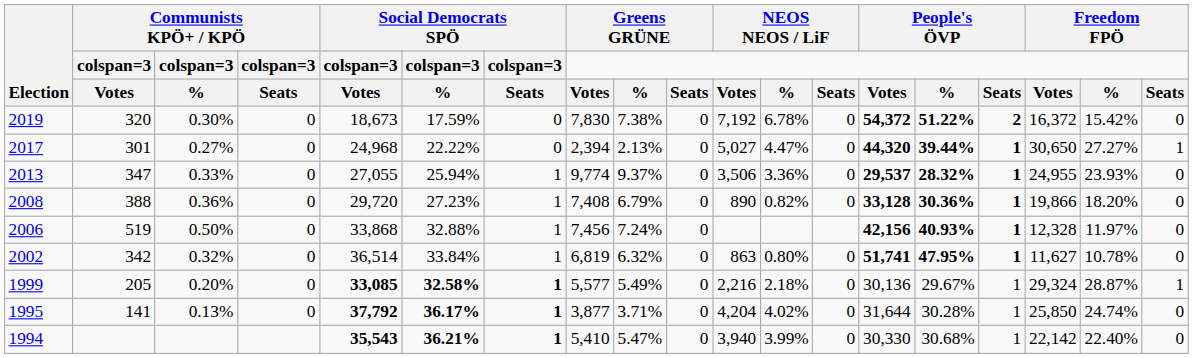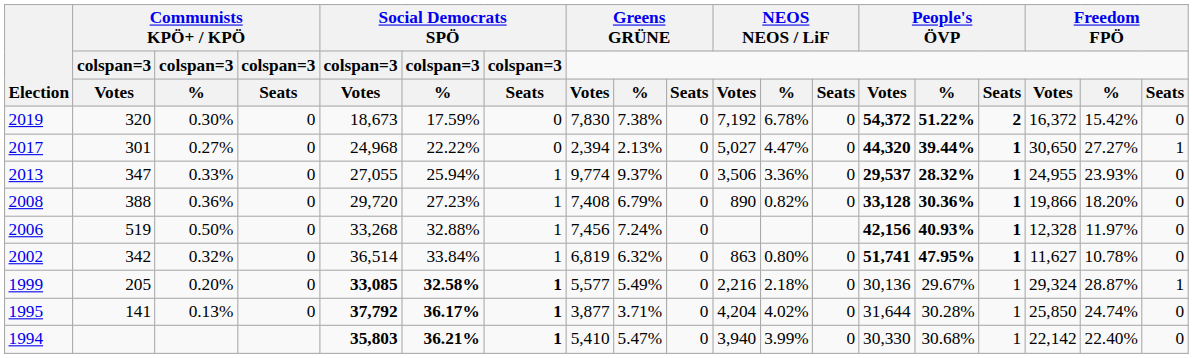2006 | Social Democrats SPÖ / colspan=3 / Votes: 33,868 -> 33,268
1994 | Social Democrats SPÖ / colspan=3 / Votes: 35,543 -> 35,803
